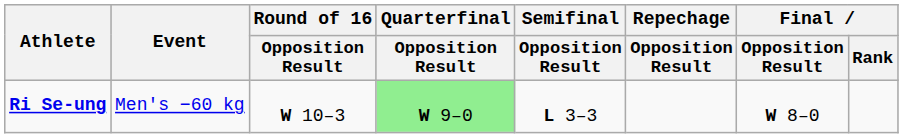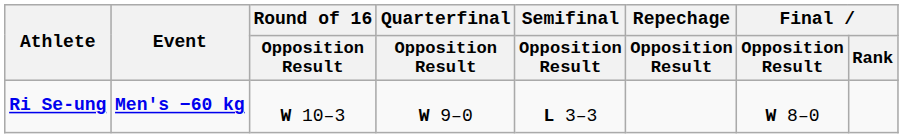Ri Se-ung | Event: normal -> bold
Ri Se-ung | Quarterfinal / Opposition Result: lightgreen background -> no background
